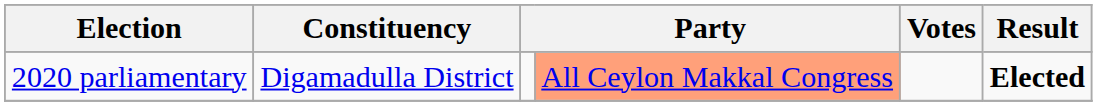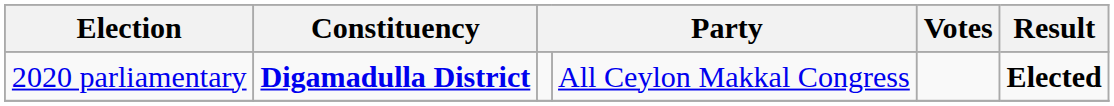2020 parliamentary | Constituency: normal -> bold
2020 parliamentary | column 4: lightsalmon background -> no background
